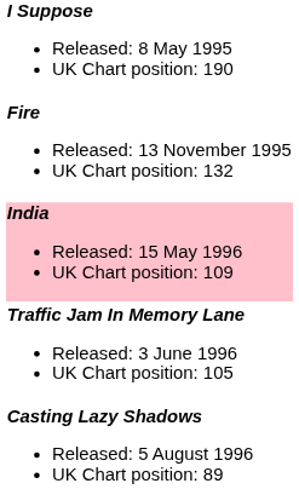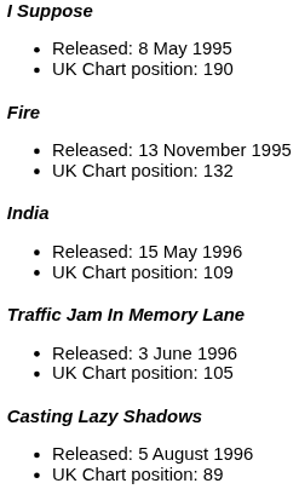row 3 | column 1: pink background -> no background
